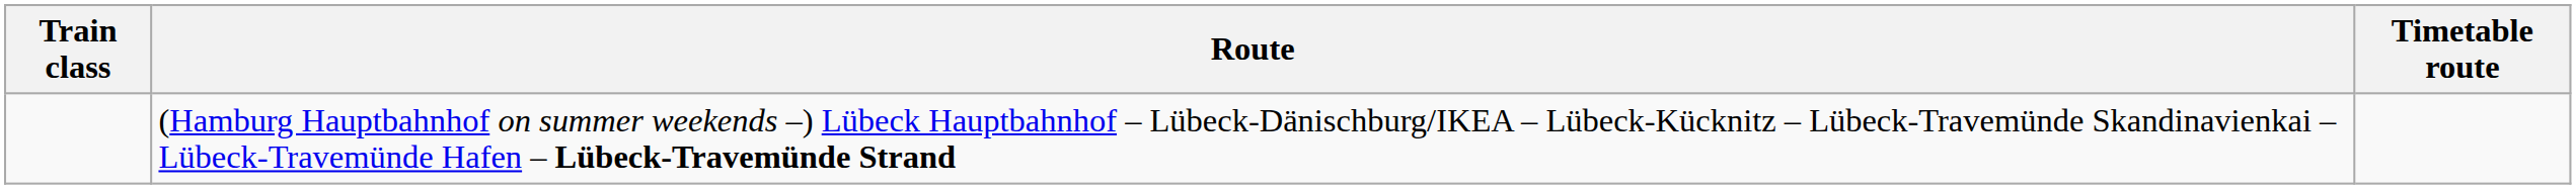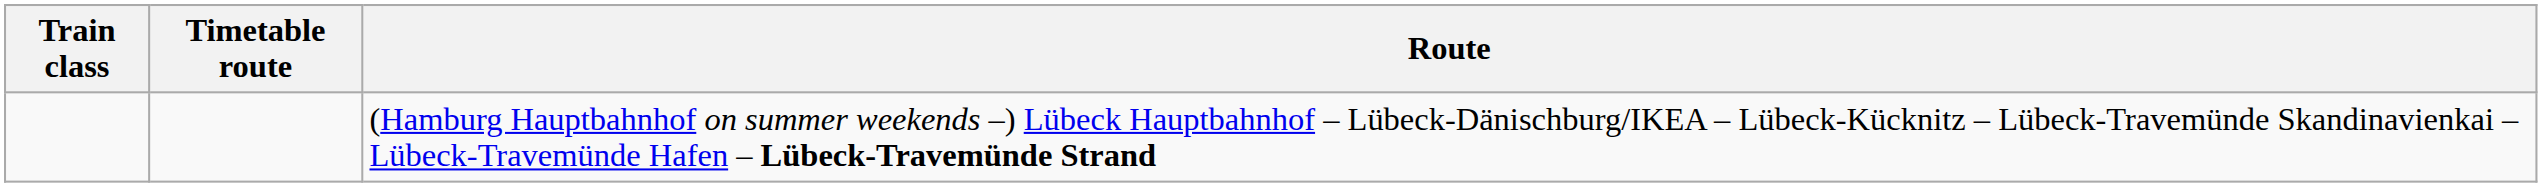columns swapped: Route <-> Timetable route
